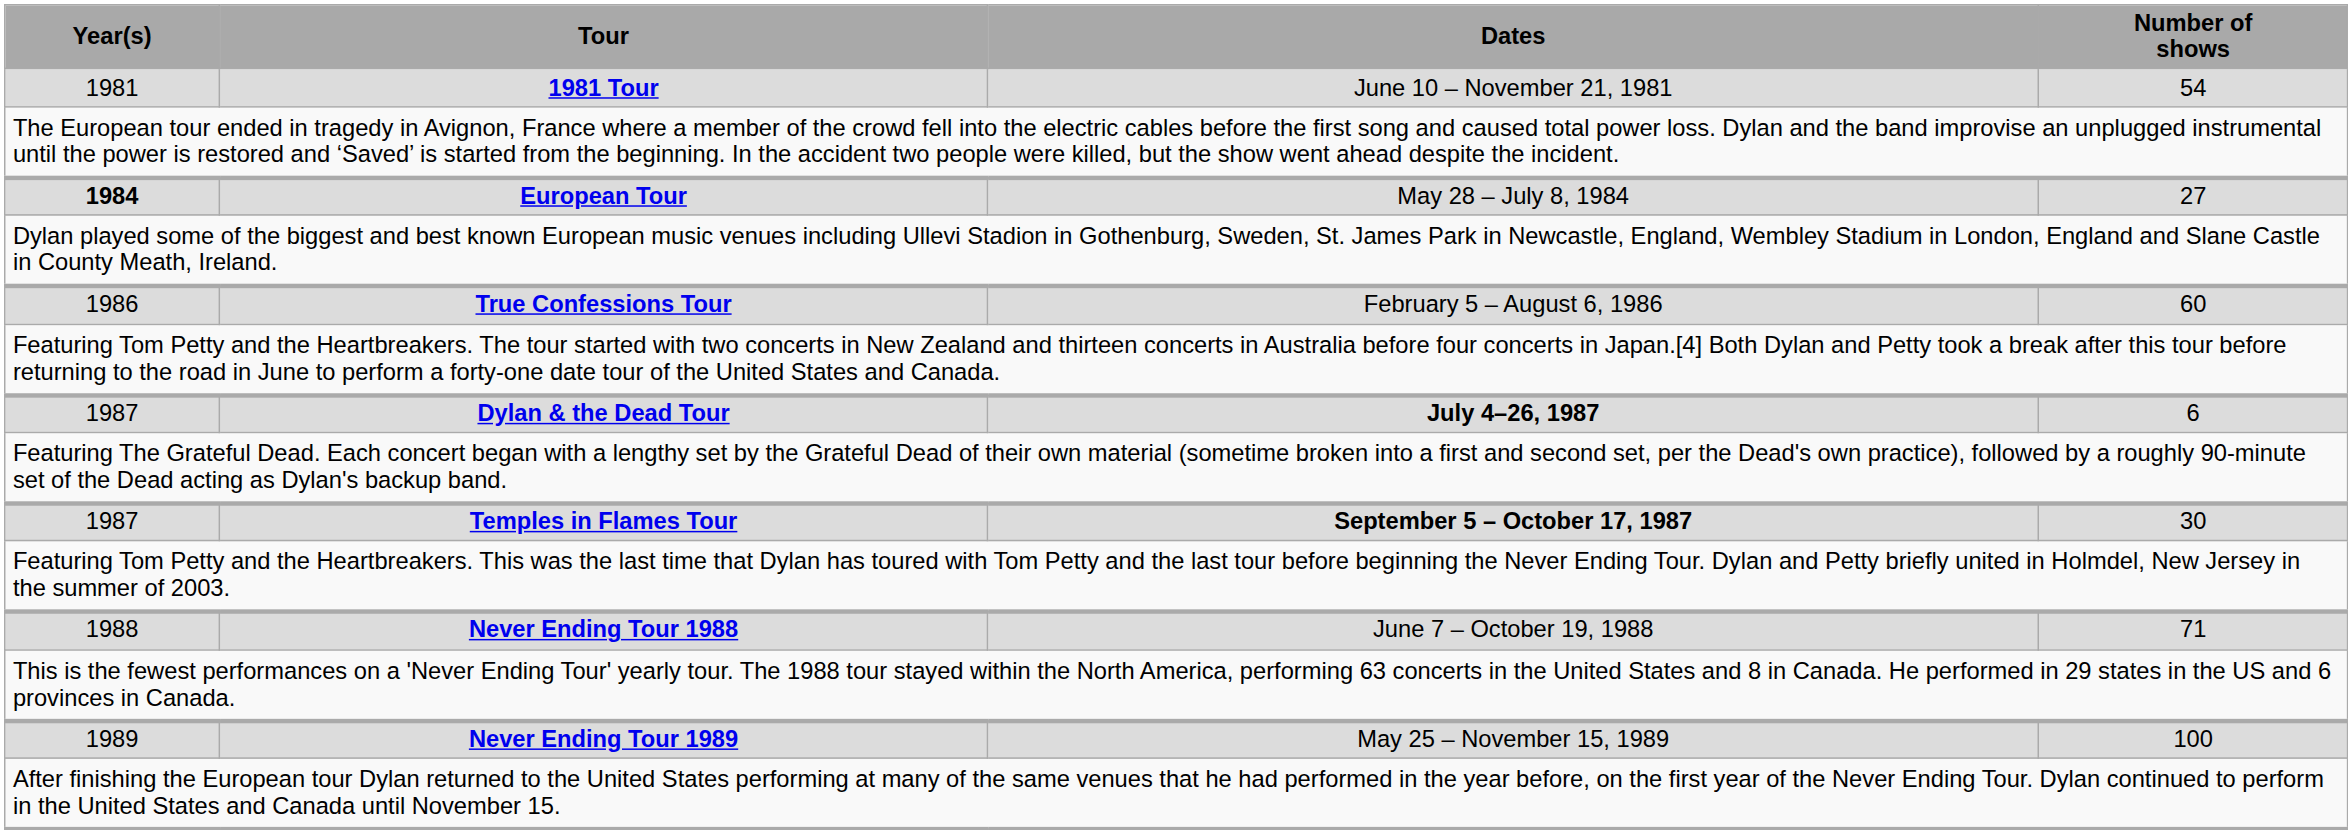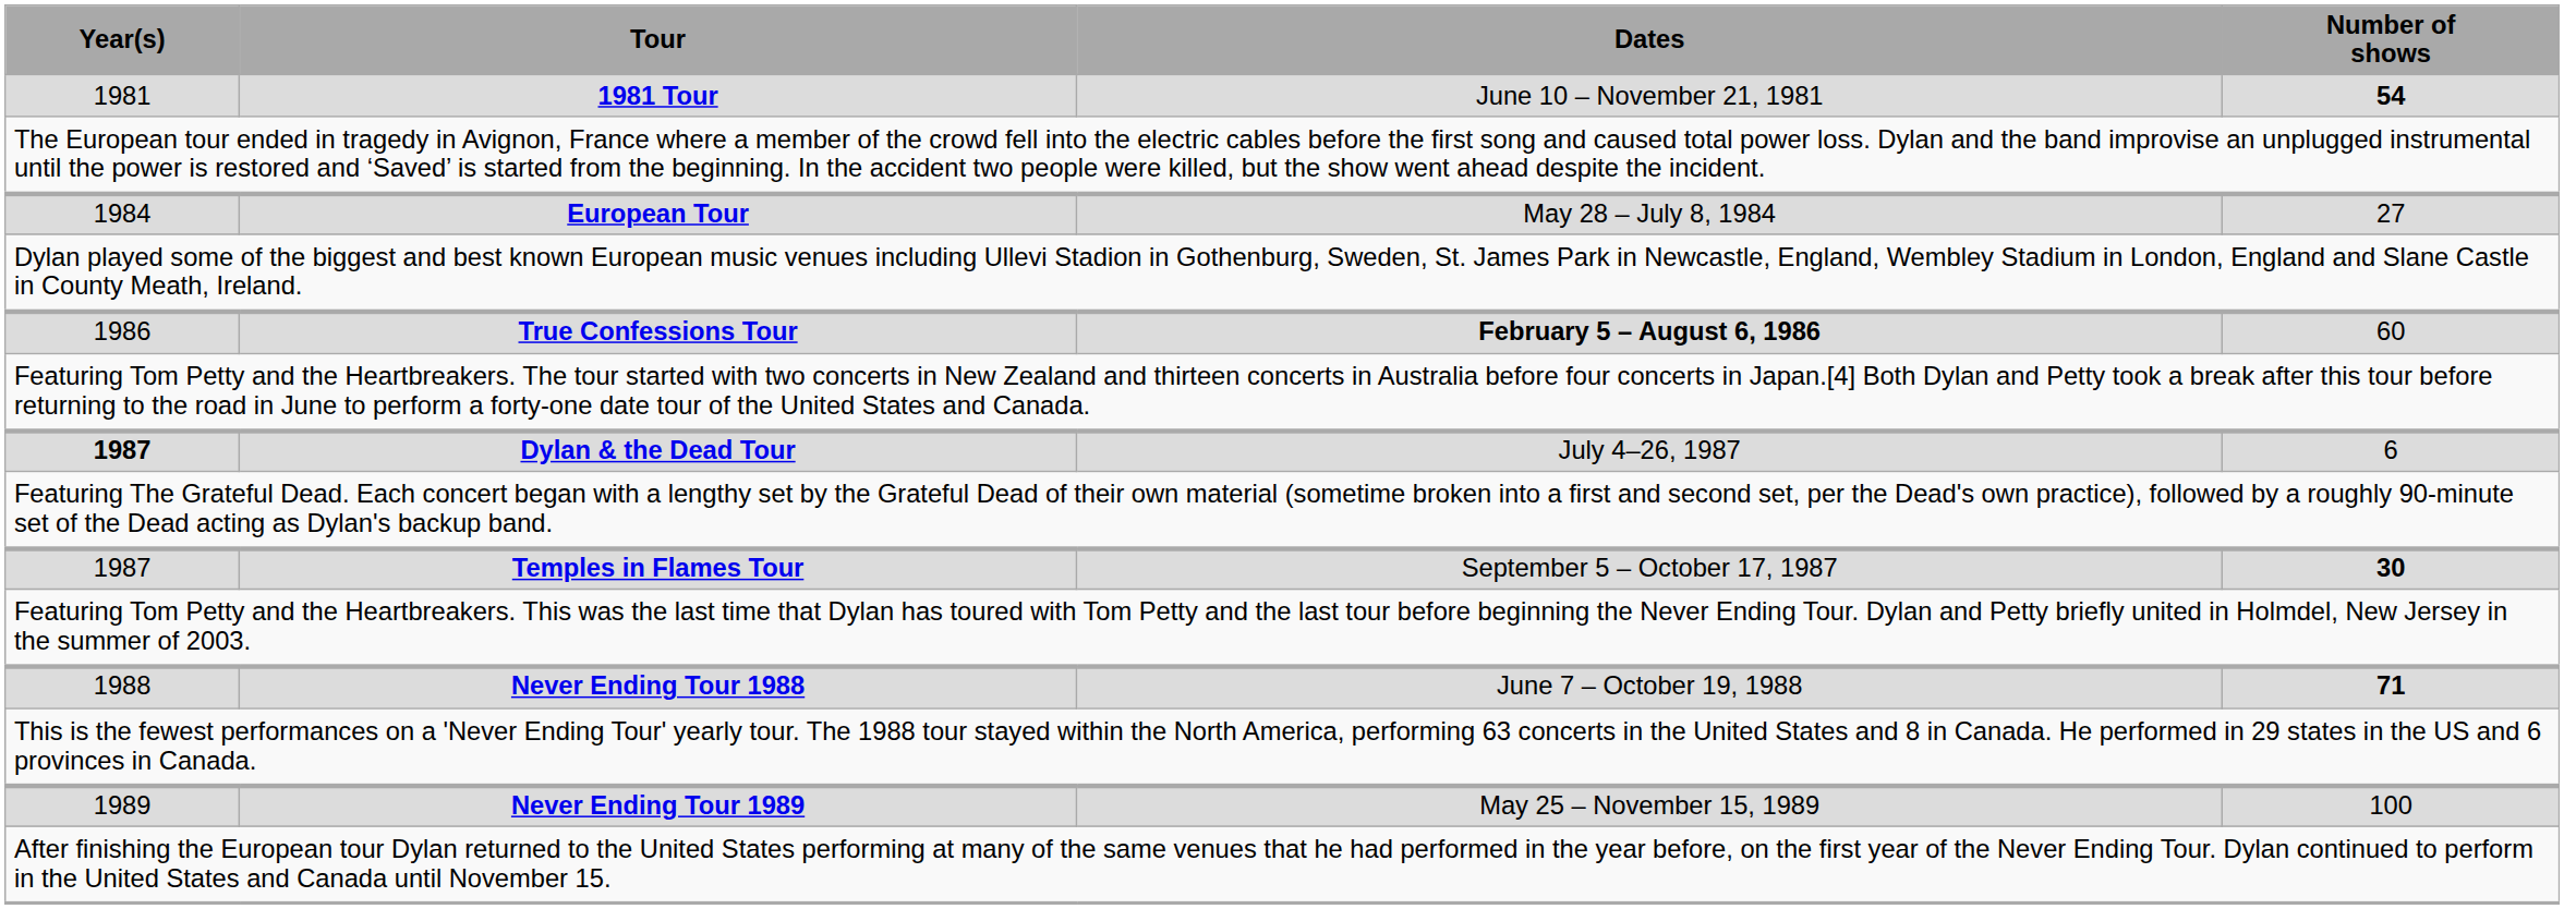1981 Tour | Number of shows: normal -> bold
European Tour | Year(s): bold -> normal
True Confessions Tour | Dates: normal -> bold
Dylan & the Dead Tour | Year(s): normal -> bold
Dylan & the Dead Tour | Dates: bold -> normal
Temples in Flames Tour | Dates: bold -> normal
Temples in Flames Tour | Number of shows: normal -> bold
Never Ending Tour 1988 | Number of shows: normal -> bold
